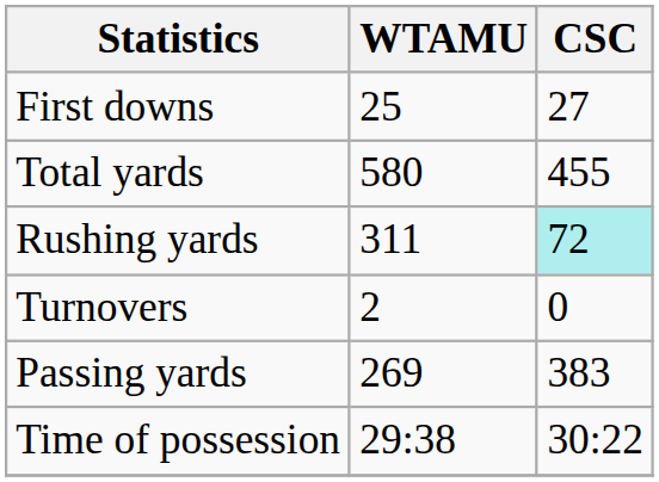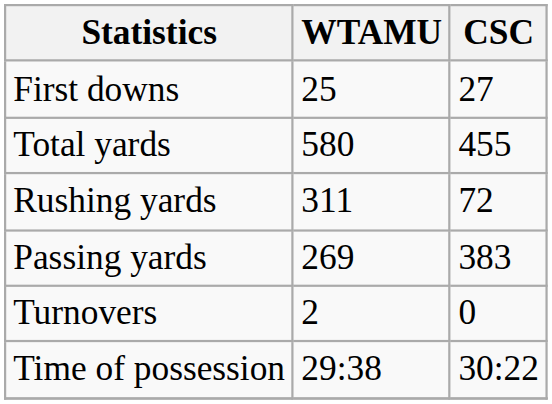Rushing yards | CSC: paleturquoise background -> no background
rows swapped: Passing yards <-> Turnovers
